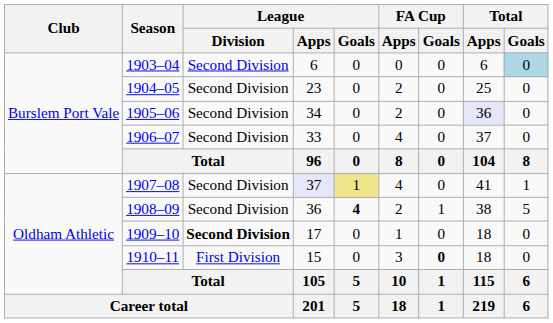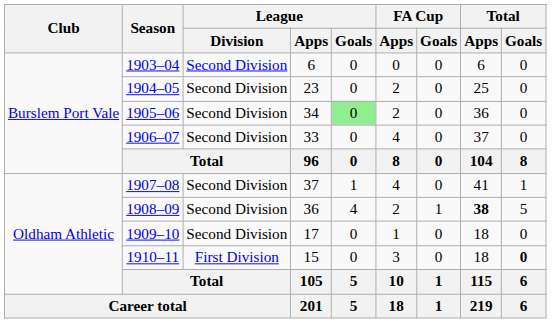1903–04 | Total / Goals: lightblue background -> no background
1905–06 | League / Goals: no background -> lightgreen background
1905–06 | Total / Apps: lavender background -> no background
1907–08 | League / Apps: lavender background -> no background
1907–08 | League / Goals: khaki background -> no background
1908–09 | League / Goals: bold -> normal
1908–09 | Total / Apps: normal -> bold
1909–10 | League / Division: bold -> normal
1910–11 | FA Cup / Goals: bold -> normal
1910–11 | Total / Goals: normal -> bold
